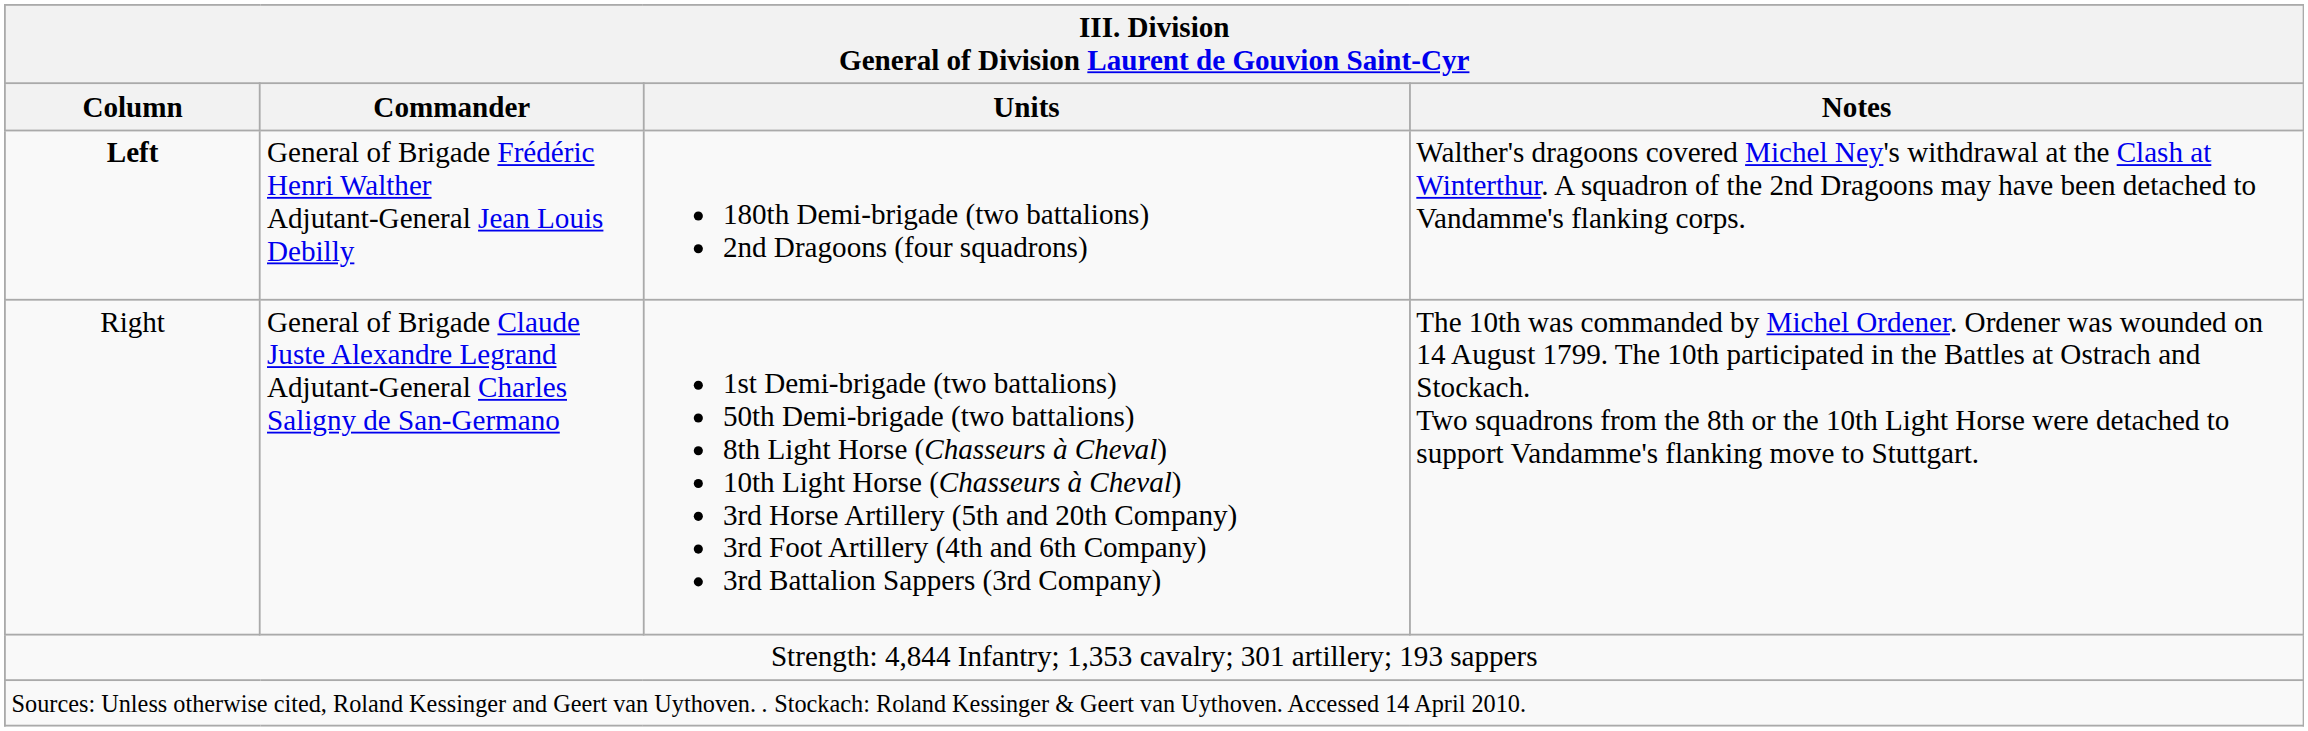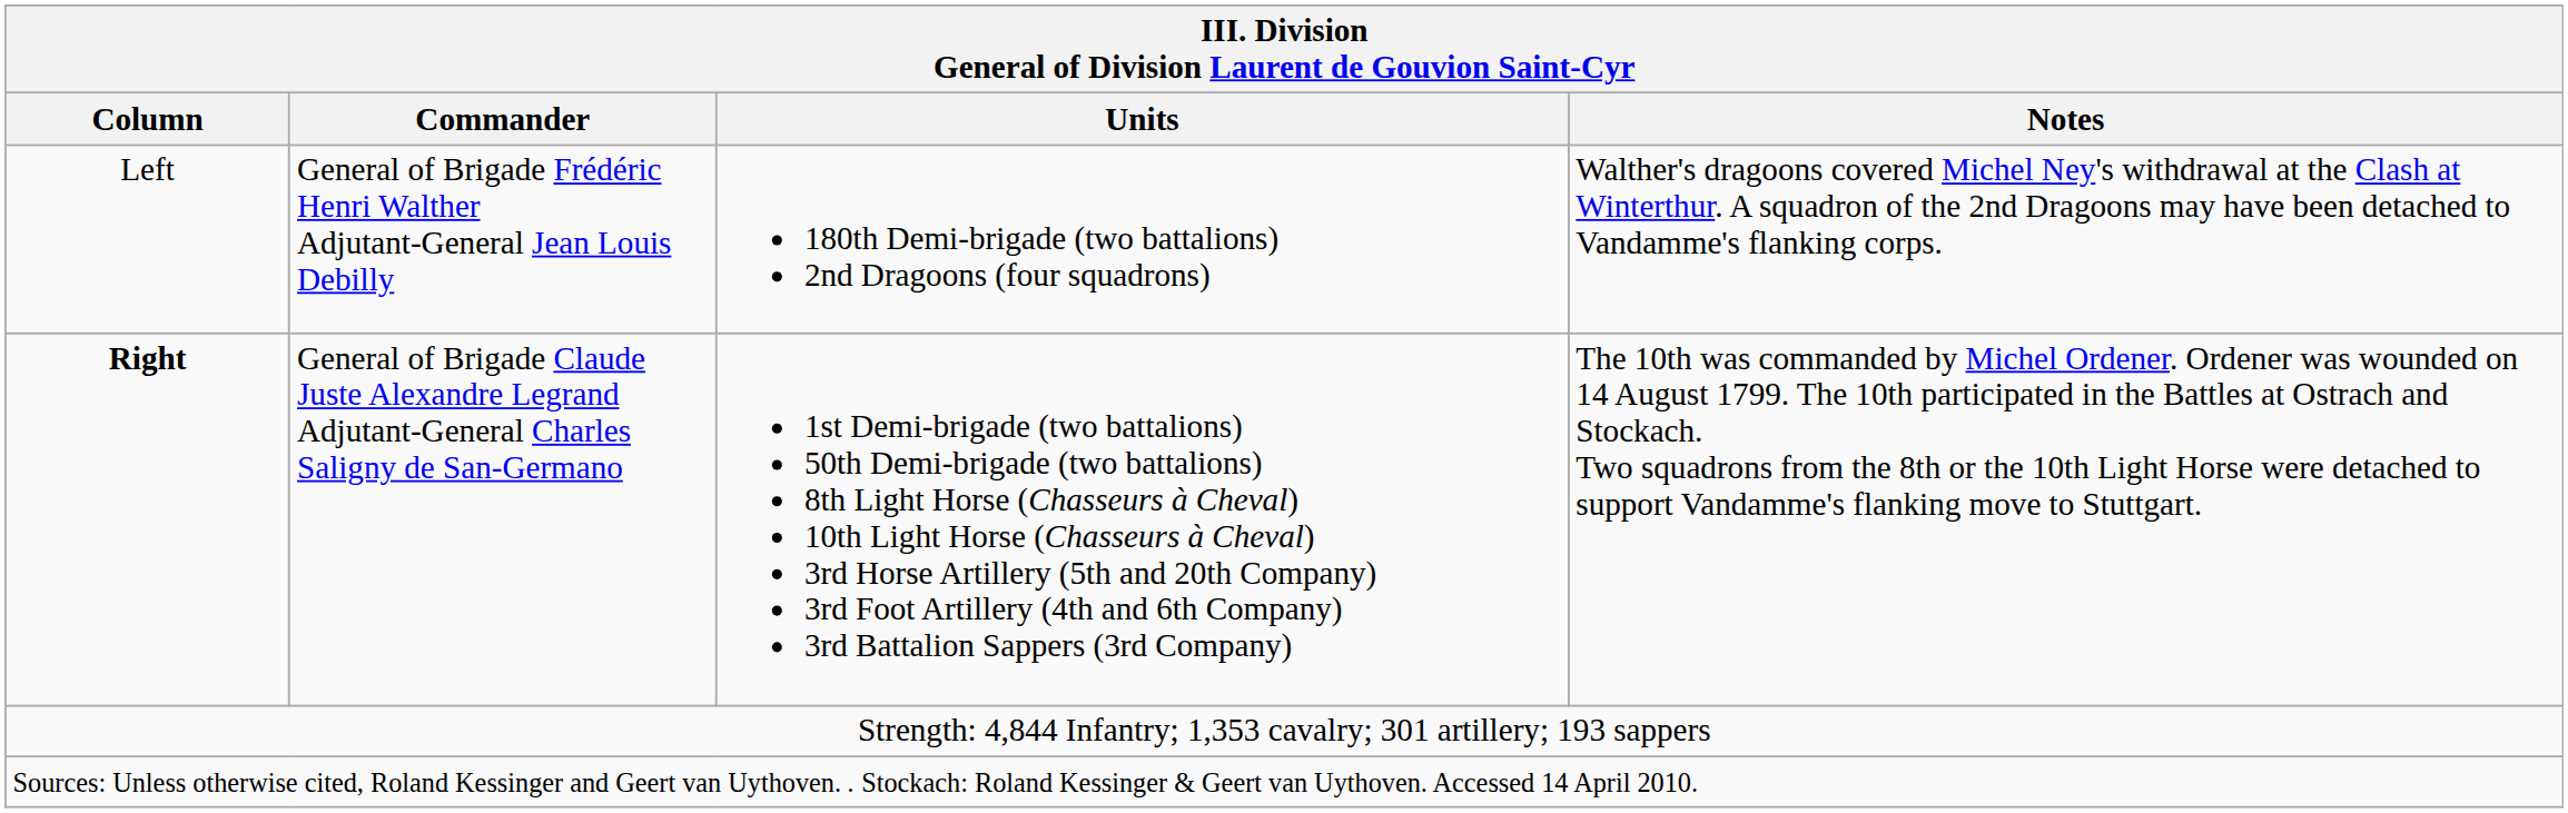Left | Column: bold -> normal
Right | Column: normal -> bold
